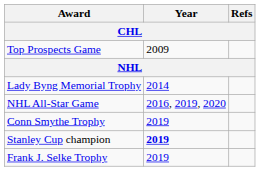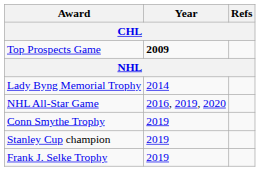Top Prospects Game | Year: normal -> bold
Stanley Cup champion | Year: bold -> normal
